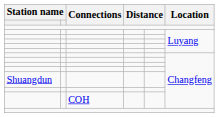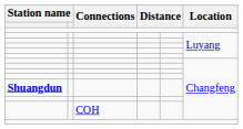Shuangdun | column 1: normal -> bold
